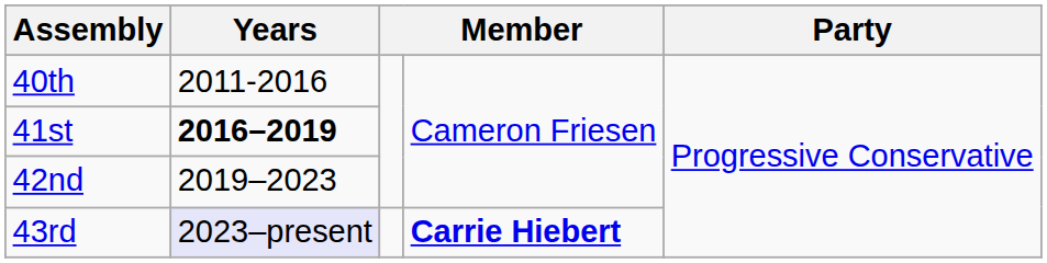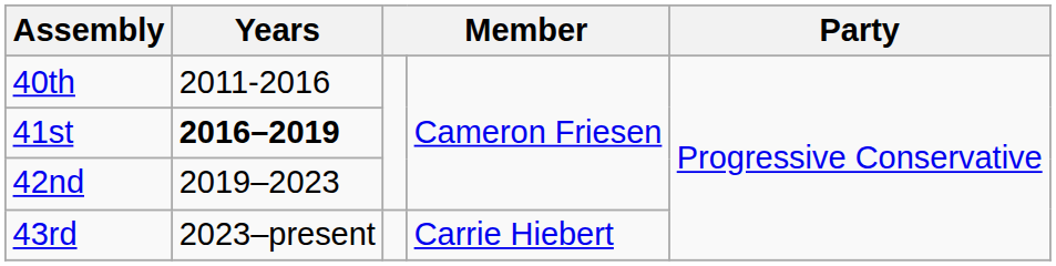43rd | Years: lavender background -> no background
43rd | column 4: bold -> normal
